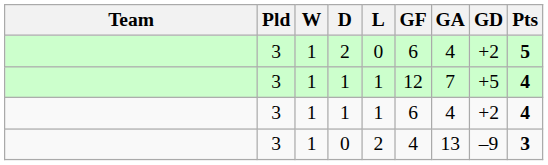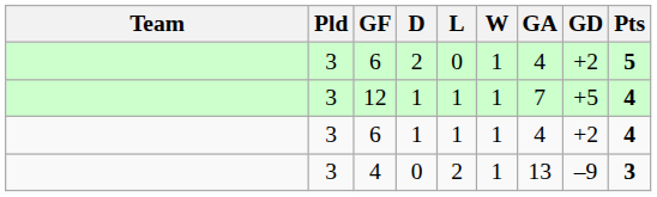columns swapped: W <-> GF
